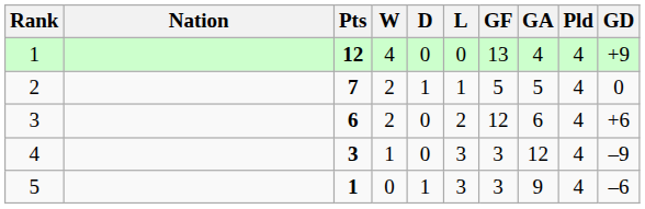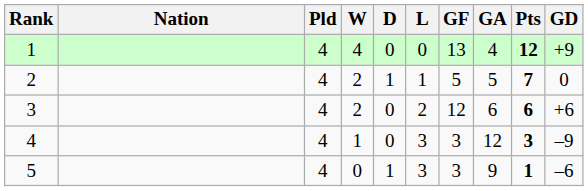columns swapped: Pld <-> Pts
